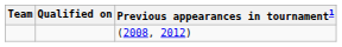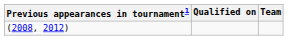columns swapped: Team <-> Previous appearances in tournament1
